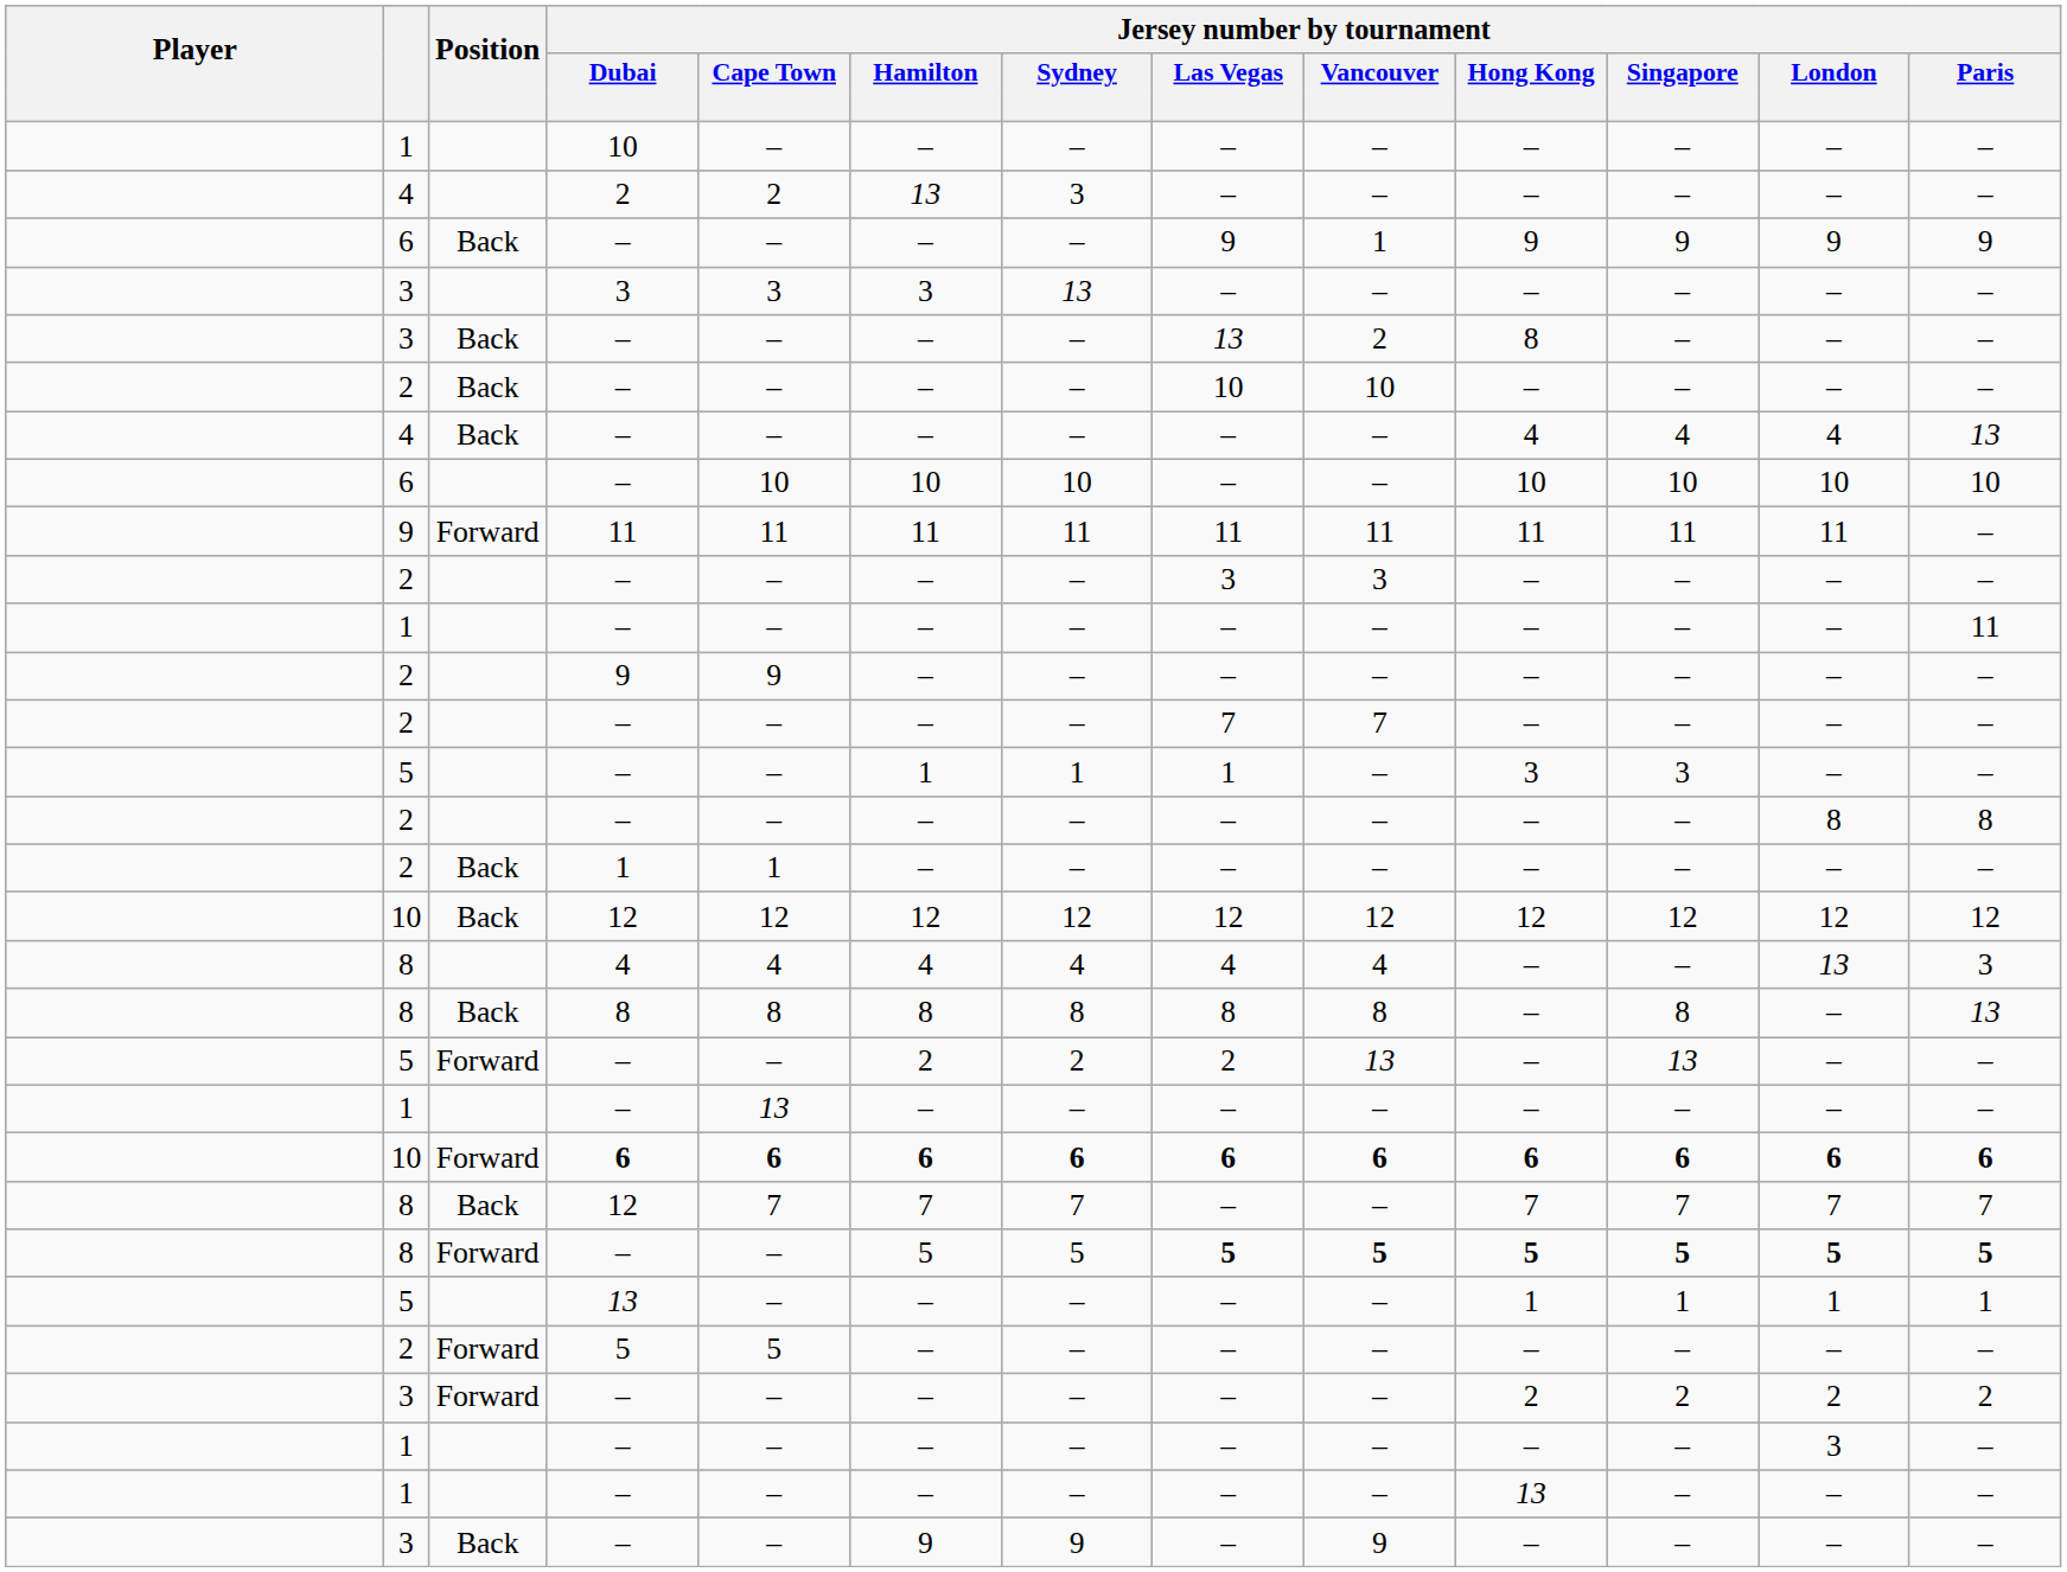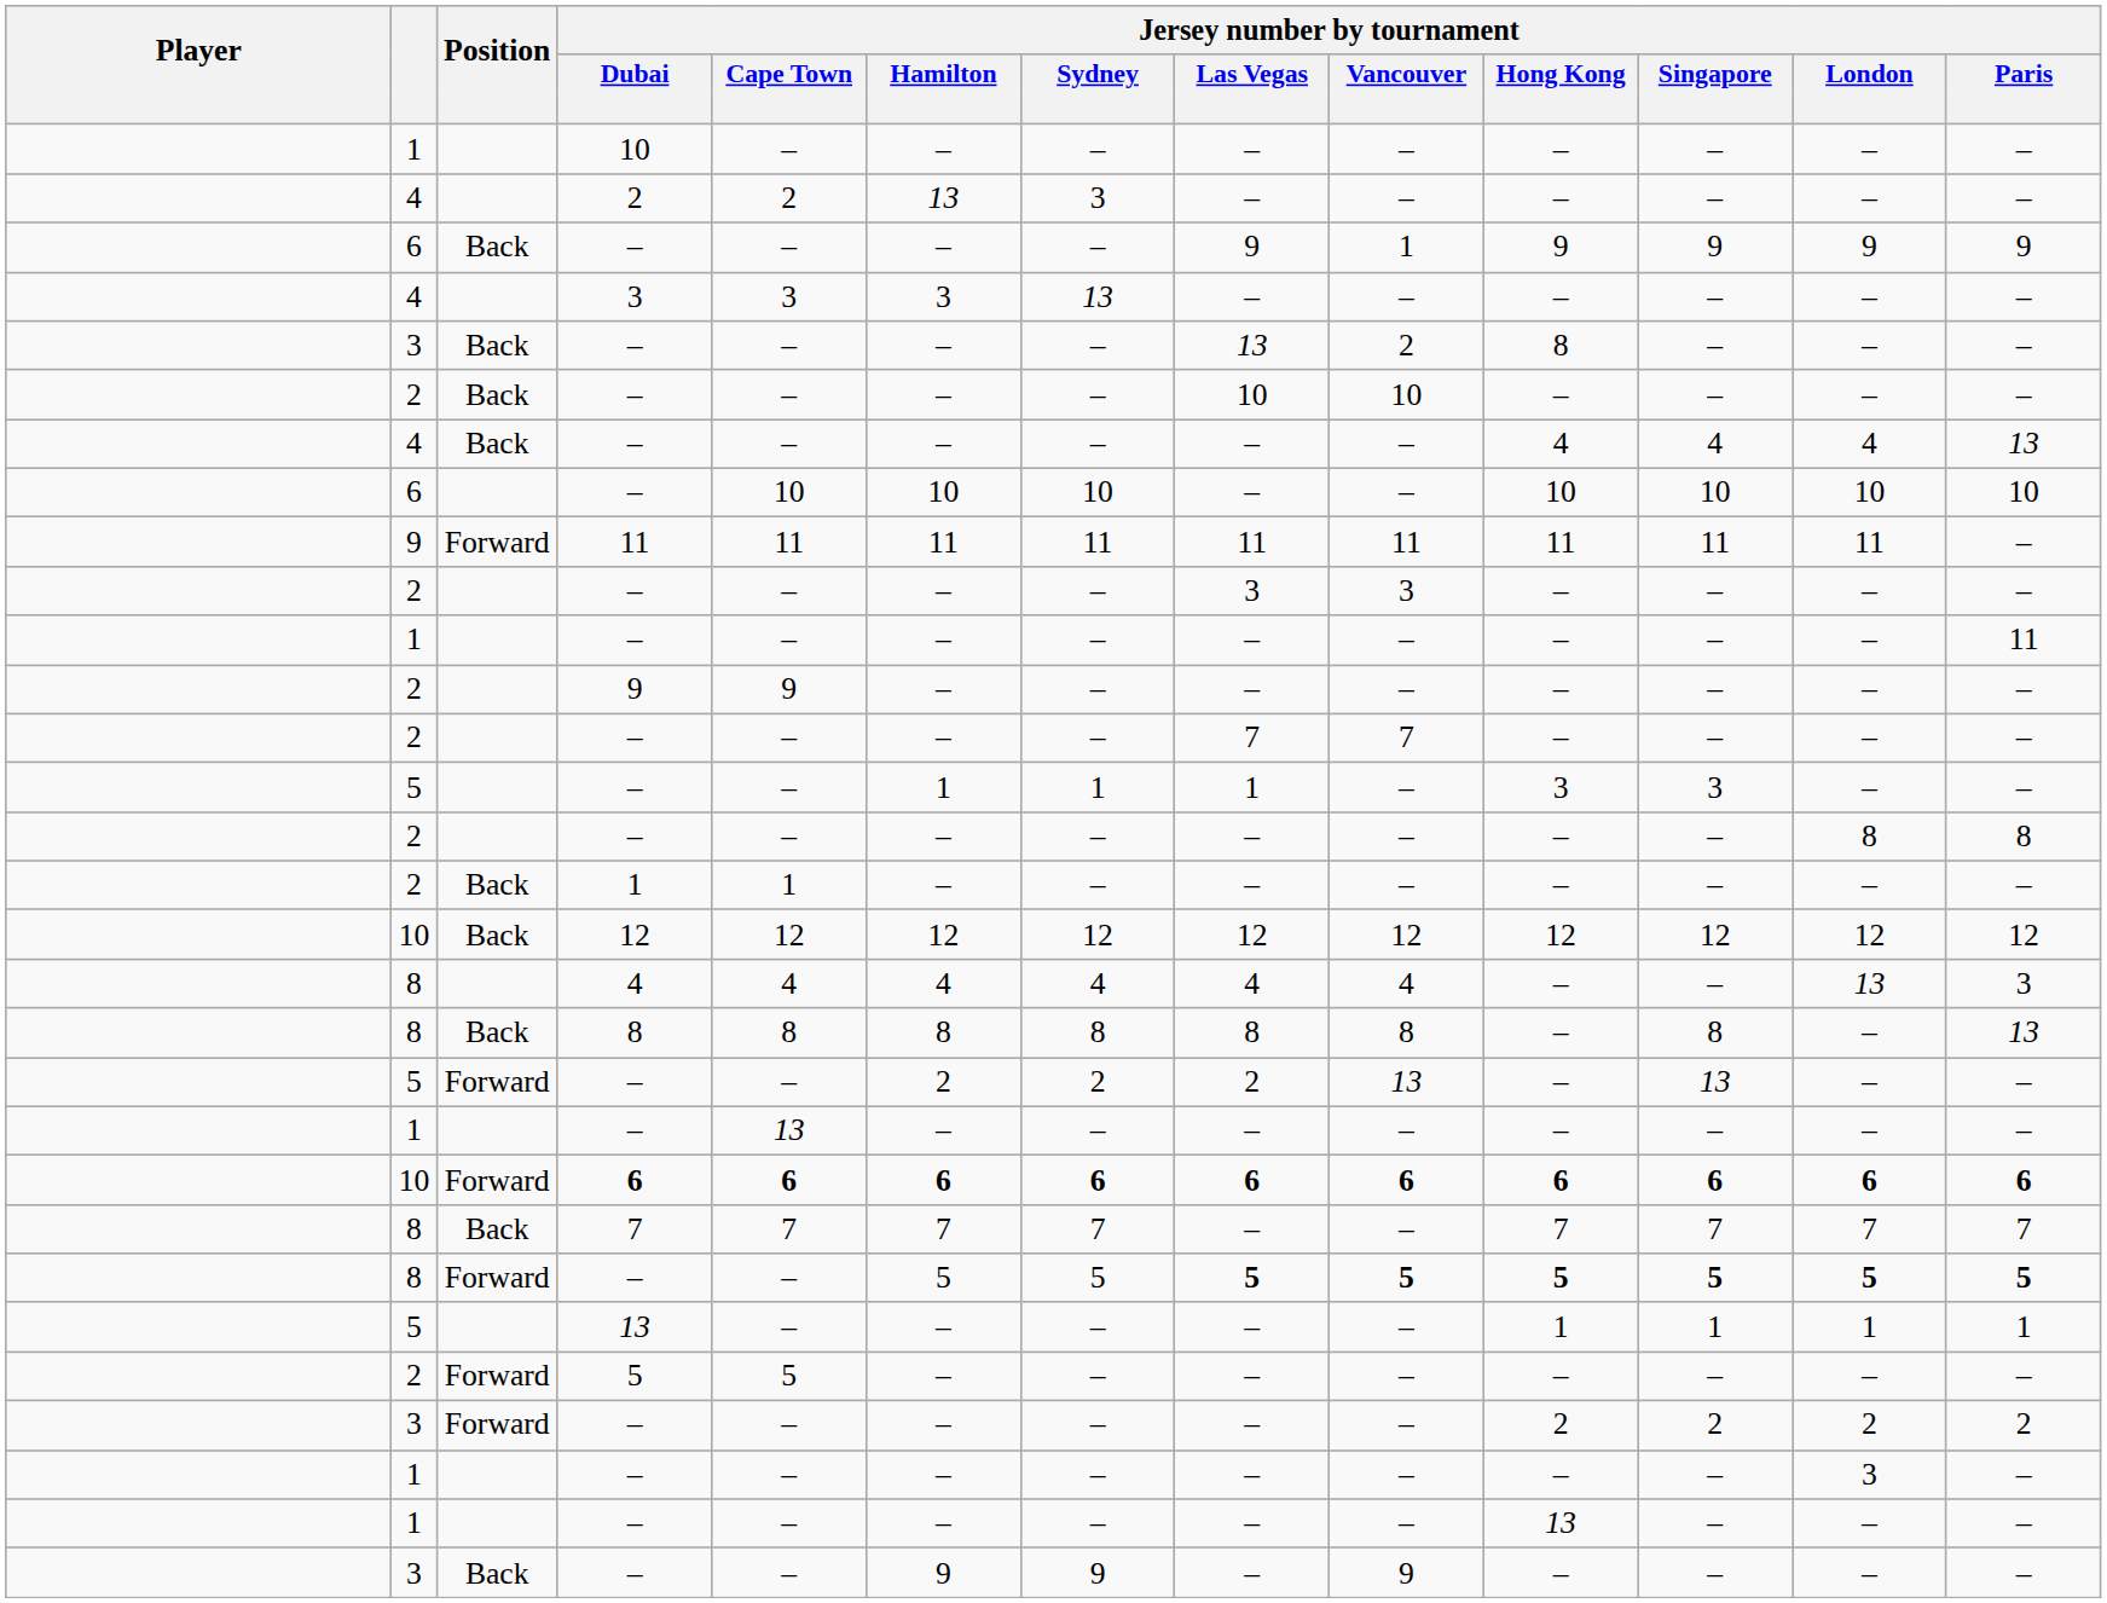row 7 | column 2: 3 -> 4
row 26 | Jersey number by tournament / Dubai: 12 -> 7
